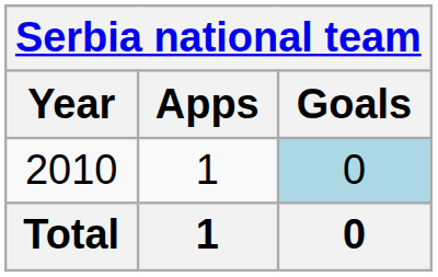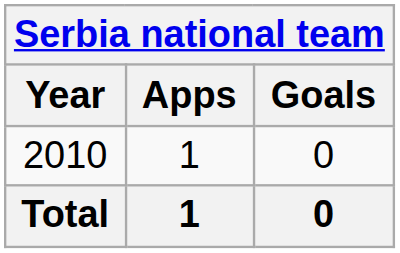2010 | Goals: lightblue background -> no background
